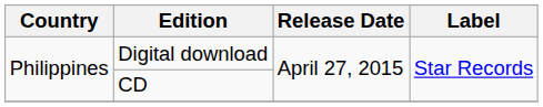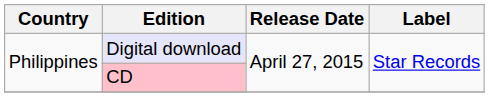Digital download | Edition: no background -> lavender background
CD | Edition: no background -> pink background
